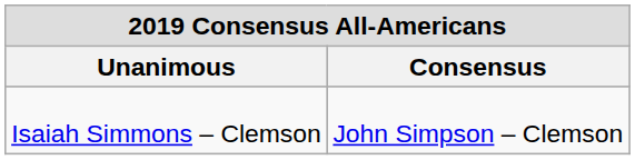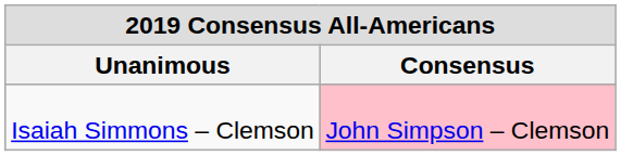Isaiah Simmons – Clemson | Consensus: no background -> pink background
